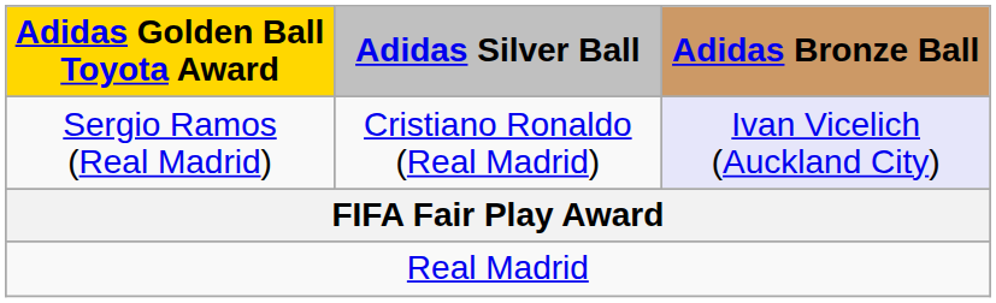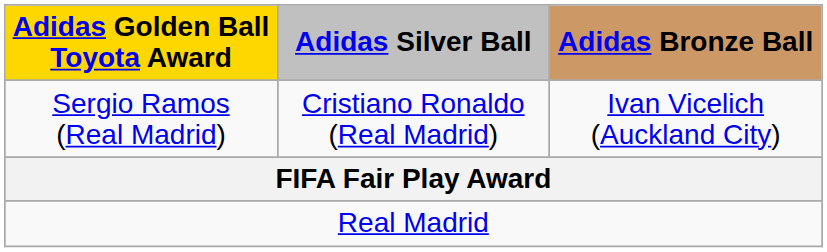Sergio Ramos (Real Madrid) | Adidas Bronze Ball: lavender background -> no background
